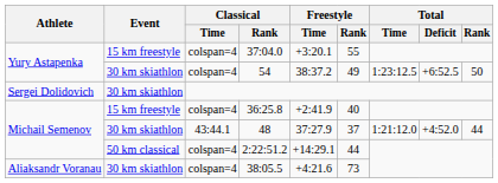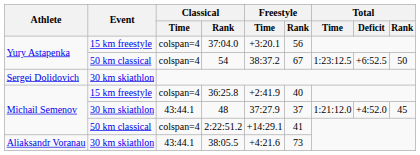37:04.0 | Freestyle / Rank: 55 -> 56
54 | Event: 30 km skiathlon -> 50 km classical
54 | Freestyle / Rank: 49 -> 67
48 | Total / Rank: 44 -> 45
2:22:51.2 | Freestyle / Rank: 44 -> 41
38:05.5 | Classical / Time: colspan=4 -> 43:44.1
